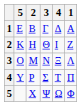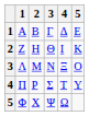columns swapped: 1 <-> 5
